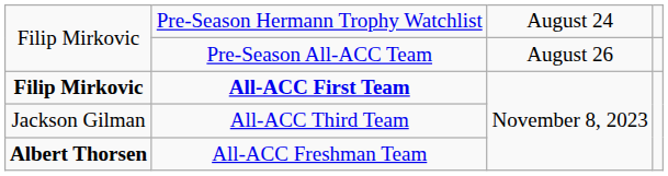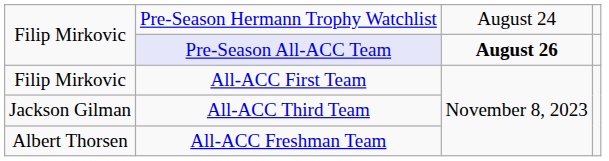row 2 | column 2: no background -> lavender background
row 2 | column 3: normal -> bold
row 3 | column 1: bold -> normal
row 3 | column 2: bold -> normal
row 5 | column 1: bold -> normal
